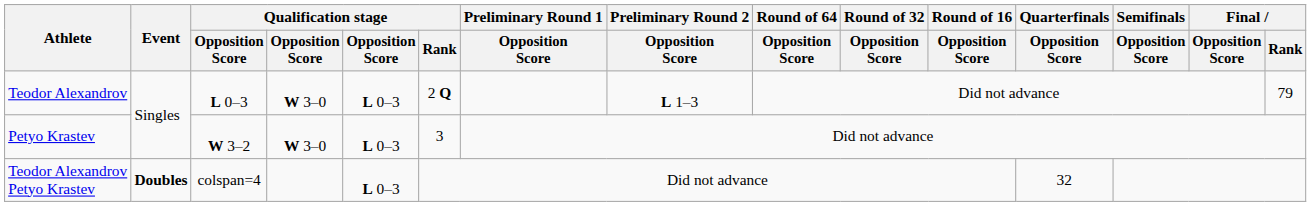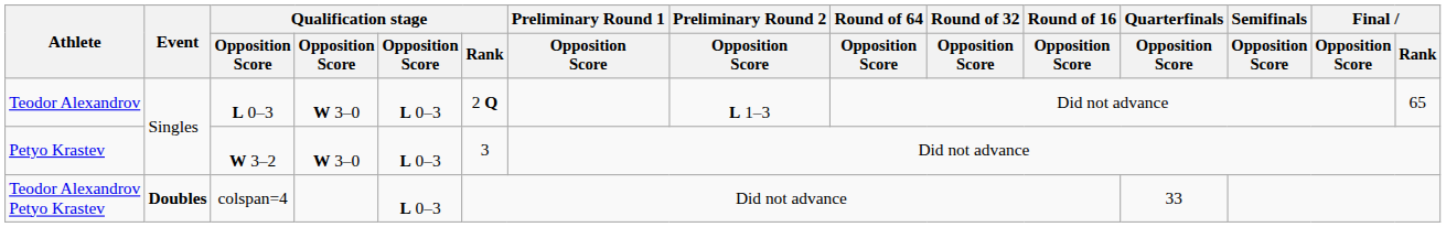Teodor Alexandrov | Final / Rank: 79 -> 65
Teodor Alexandrov Petyo Krastev | Quarterfinals / Opposition Score: 32 -> 33
